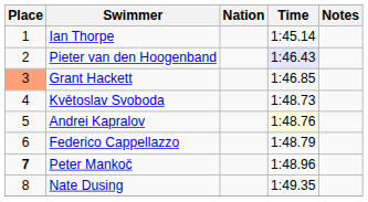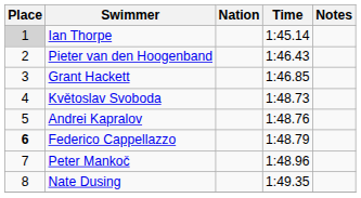Ian Thorpe | Place: no background -> lightgrey background
Pieter van den Hoogenband | Time: lavender background -> no background
Grant Hackett | Place: lightsalmon background -> no background
Andrei Kapralov | Time: lightyellow background -> no background
Federico Cappellazzo | Place: normal -> bold
Peter Mankoč | Place: bold -> normal
